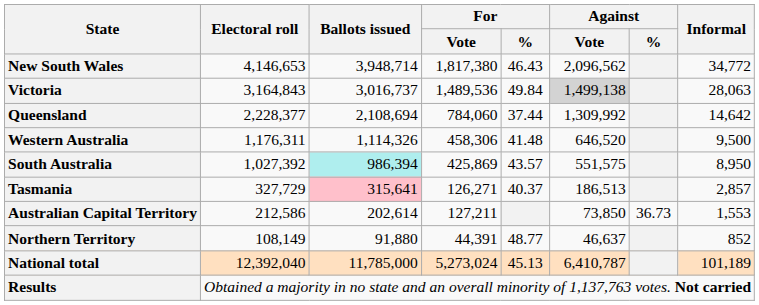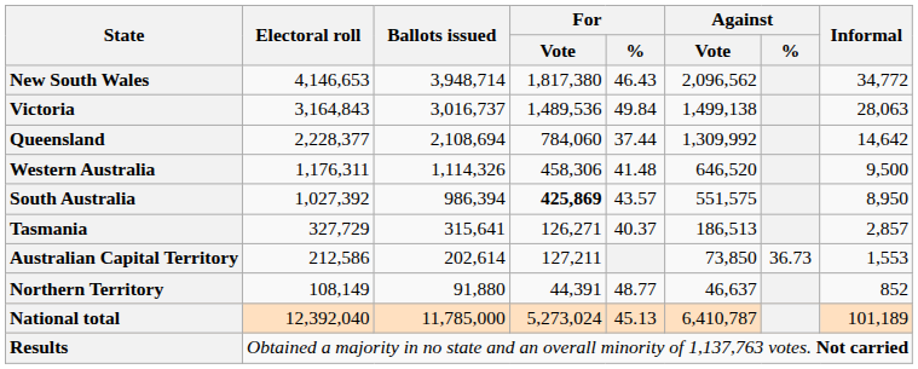Victoria | Against / Vote: lightgrey background -> no background
South Australia | Ballots issued: paleturquoise background -> no background
South Australia | For / Vote: normal -> bold
Tasmania | Ballots issued: pink background -> no background
